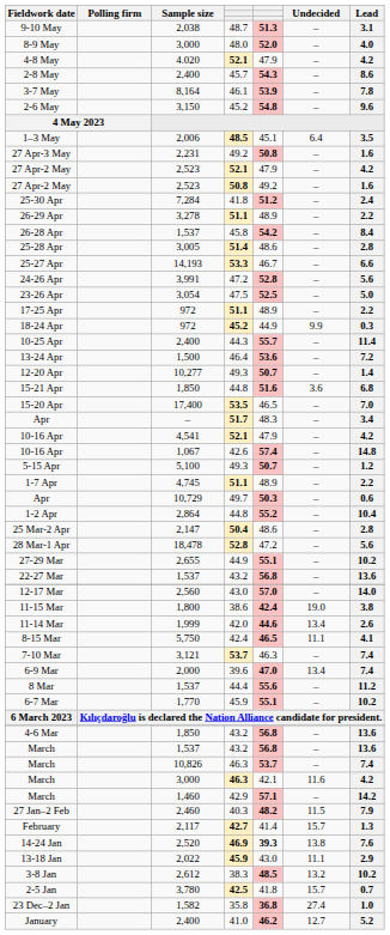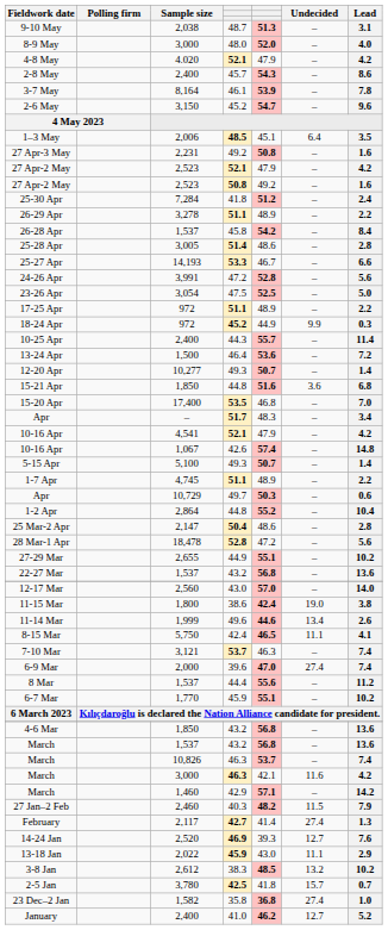2-6 May | column 5: 54.8 -> 54.7
15-20 Apr | column 5: 46.5 -> 46.8
5-15 Apr | Lead: 1.2 -> 1.4
11-14 Mar | column 4: 42.0 -> 49.6
6-9 Mar | Undecided: 13.4 -> 27.4
February | Undecided: 15.7 -> 27.4
14-24 Jan | column 5: bold -> normal
14-24 Jan | Undecided: 13.8 -> 12.7
